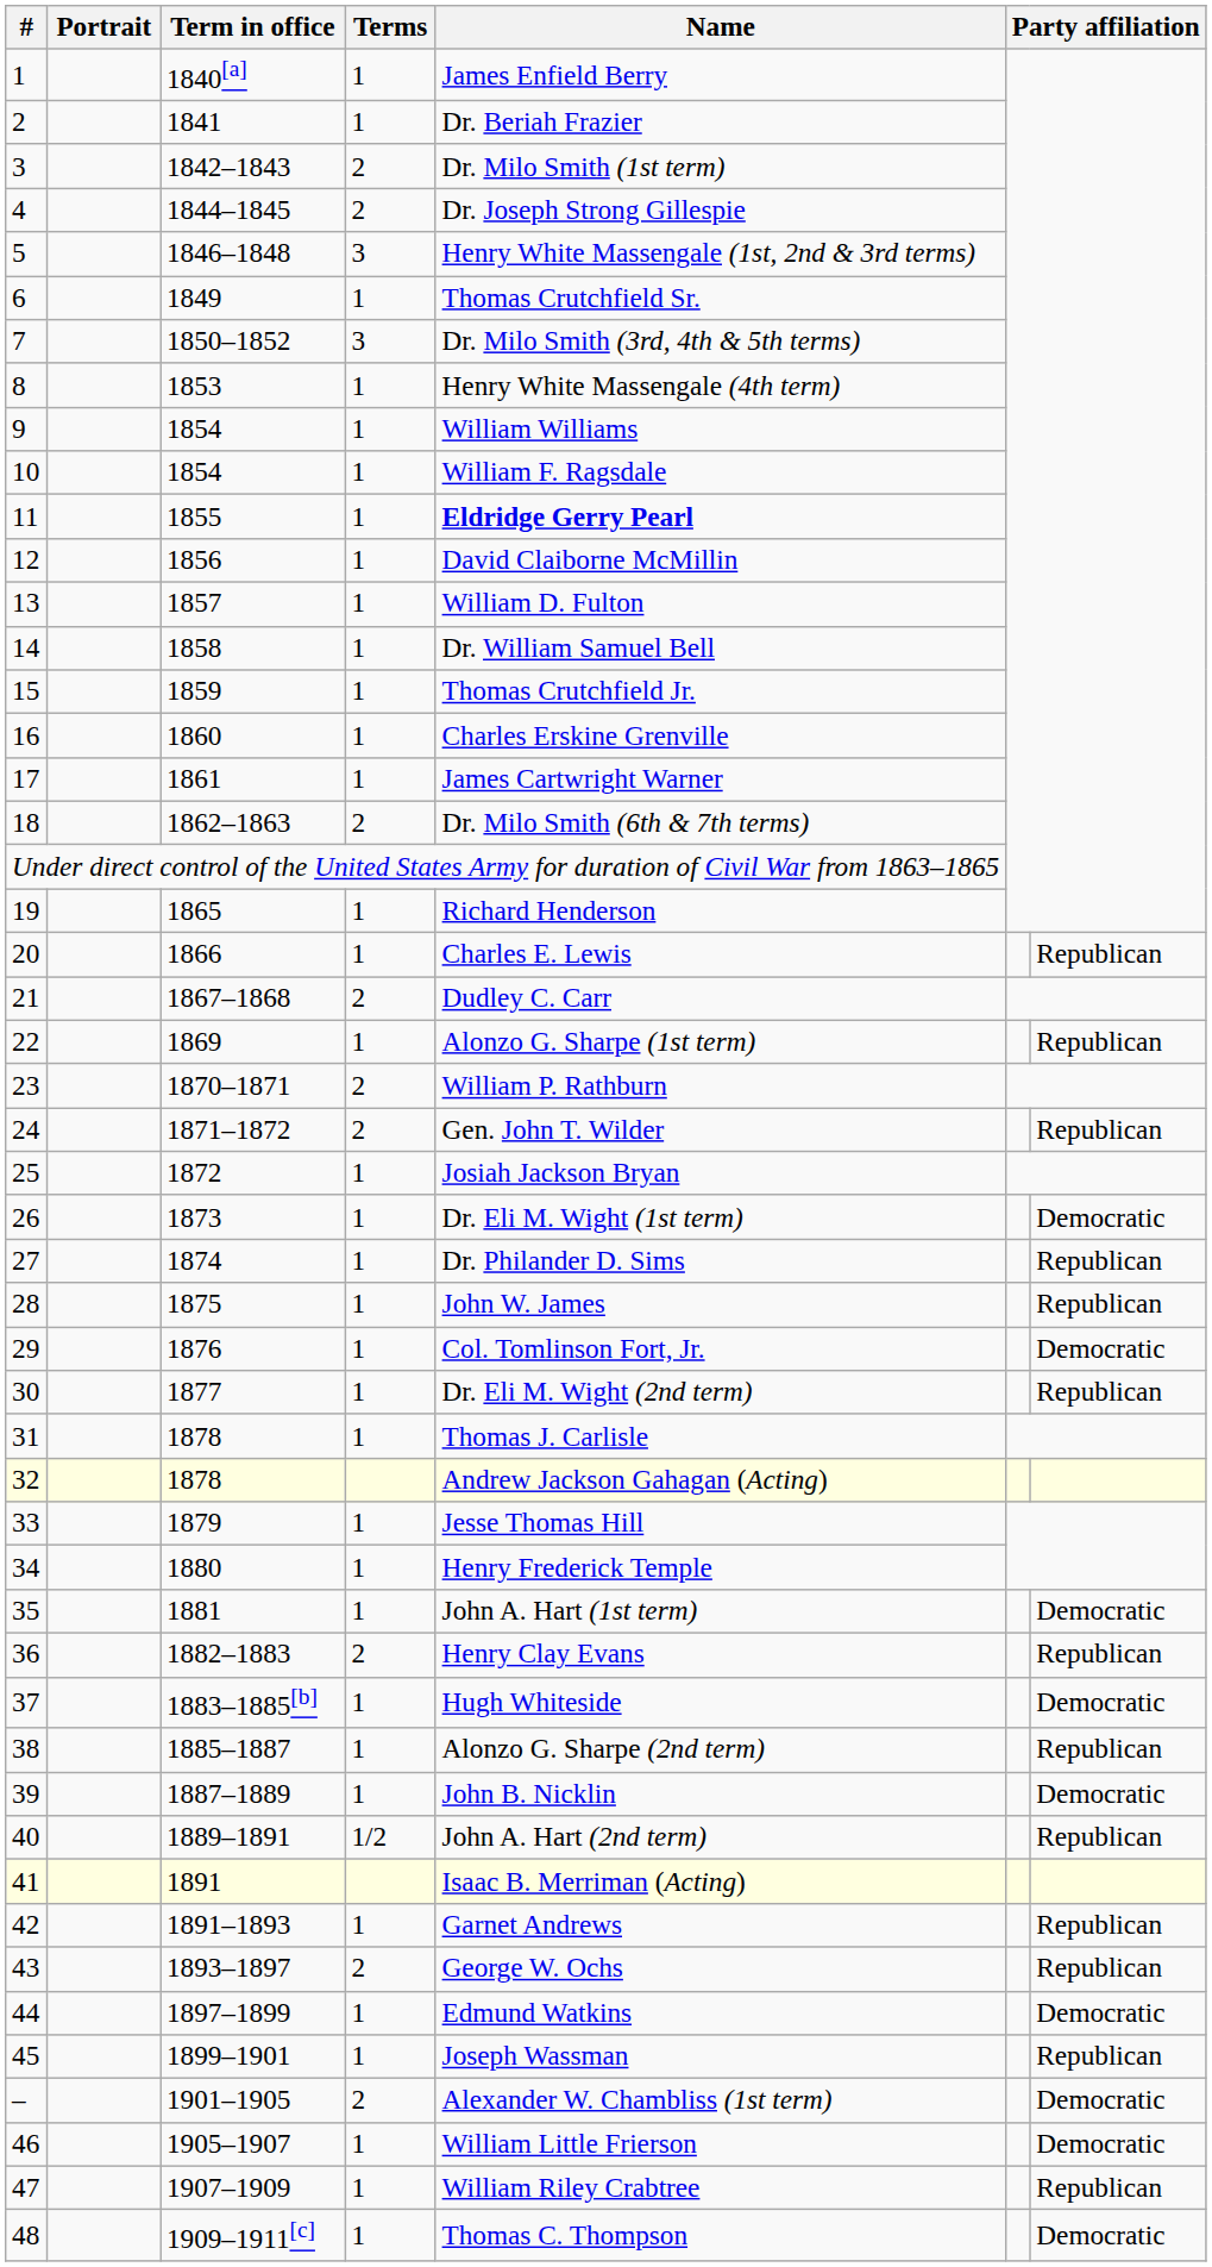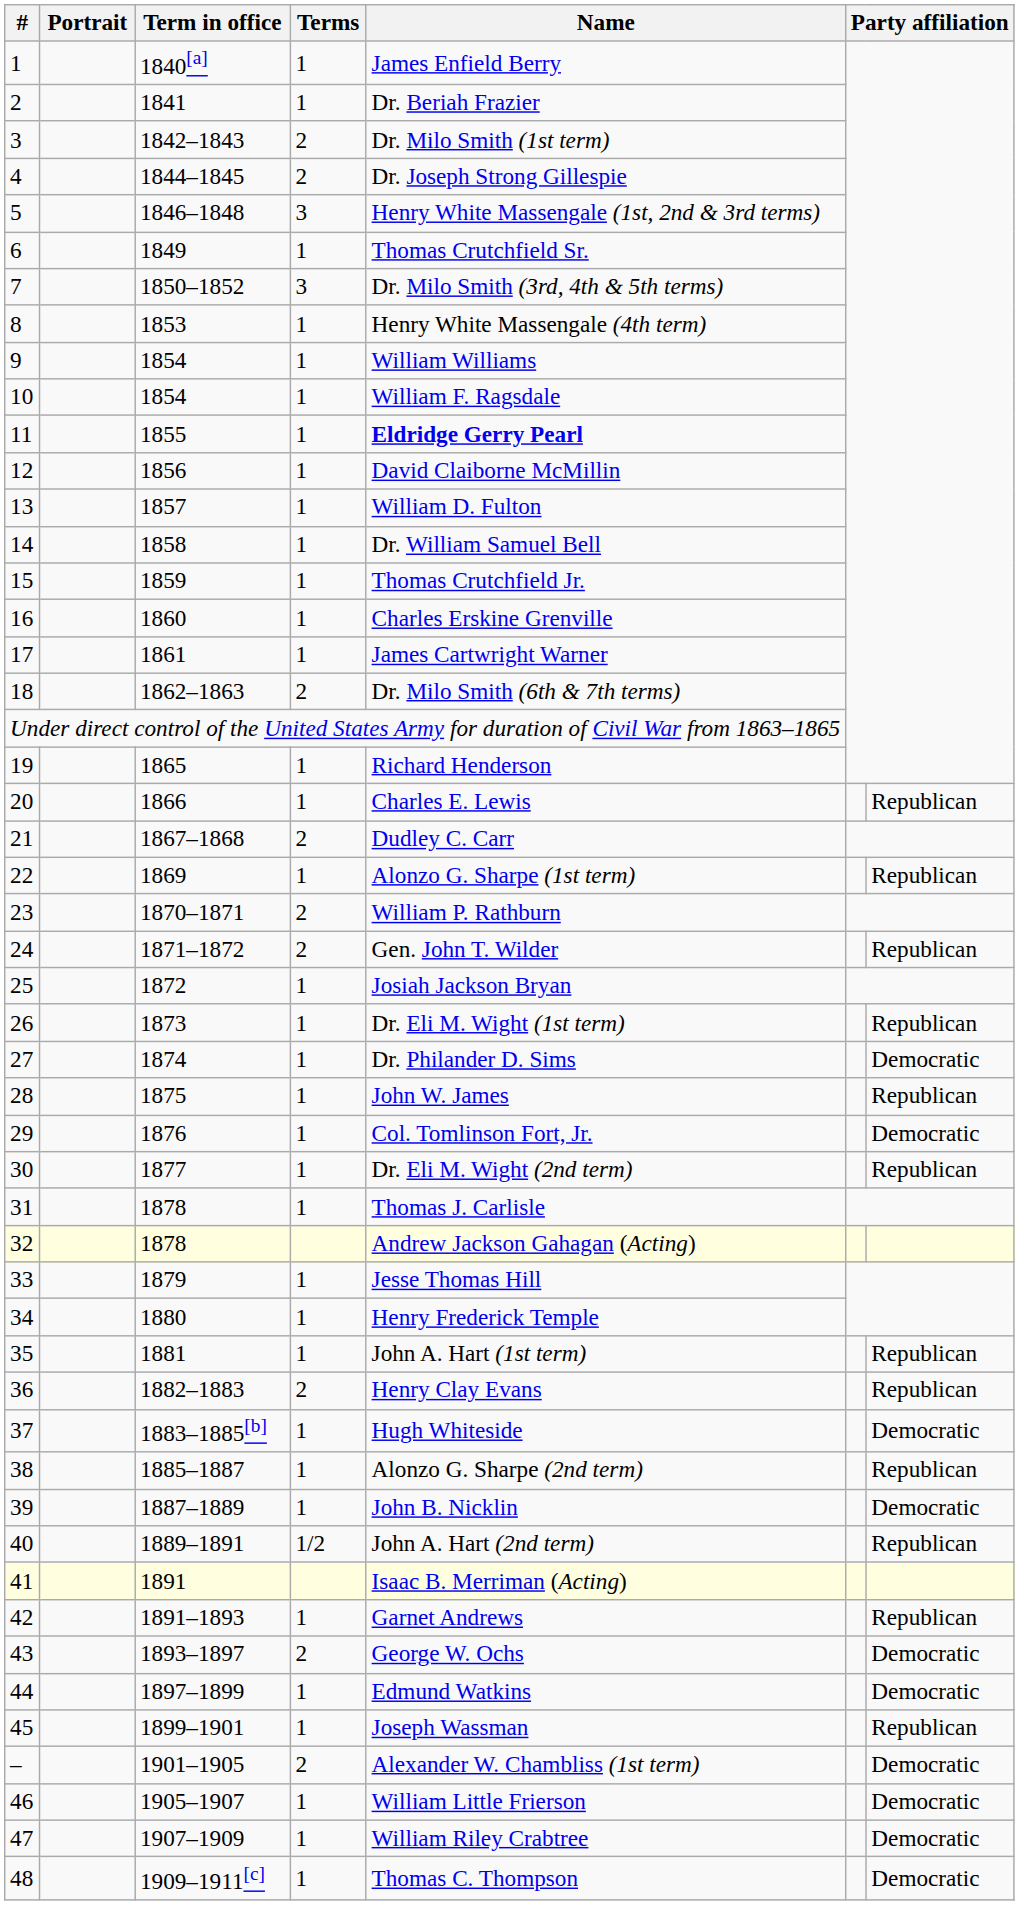26 | column 7: Democratic -> Republican
27 | column 7: Republican -> Democratic
35 | column 7: Democratic -> Republican
43 | column 7: Republican -> Democratic
47 | column 7: Republican -> Democratic
